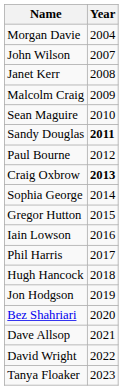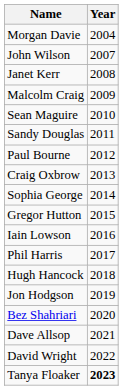Sandy Douglas | Year: bold -> normal
Craig Oxbrow | Year: bold -> normal
Tanya Floaker | Year: normal -> bold
